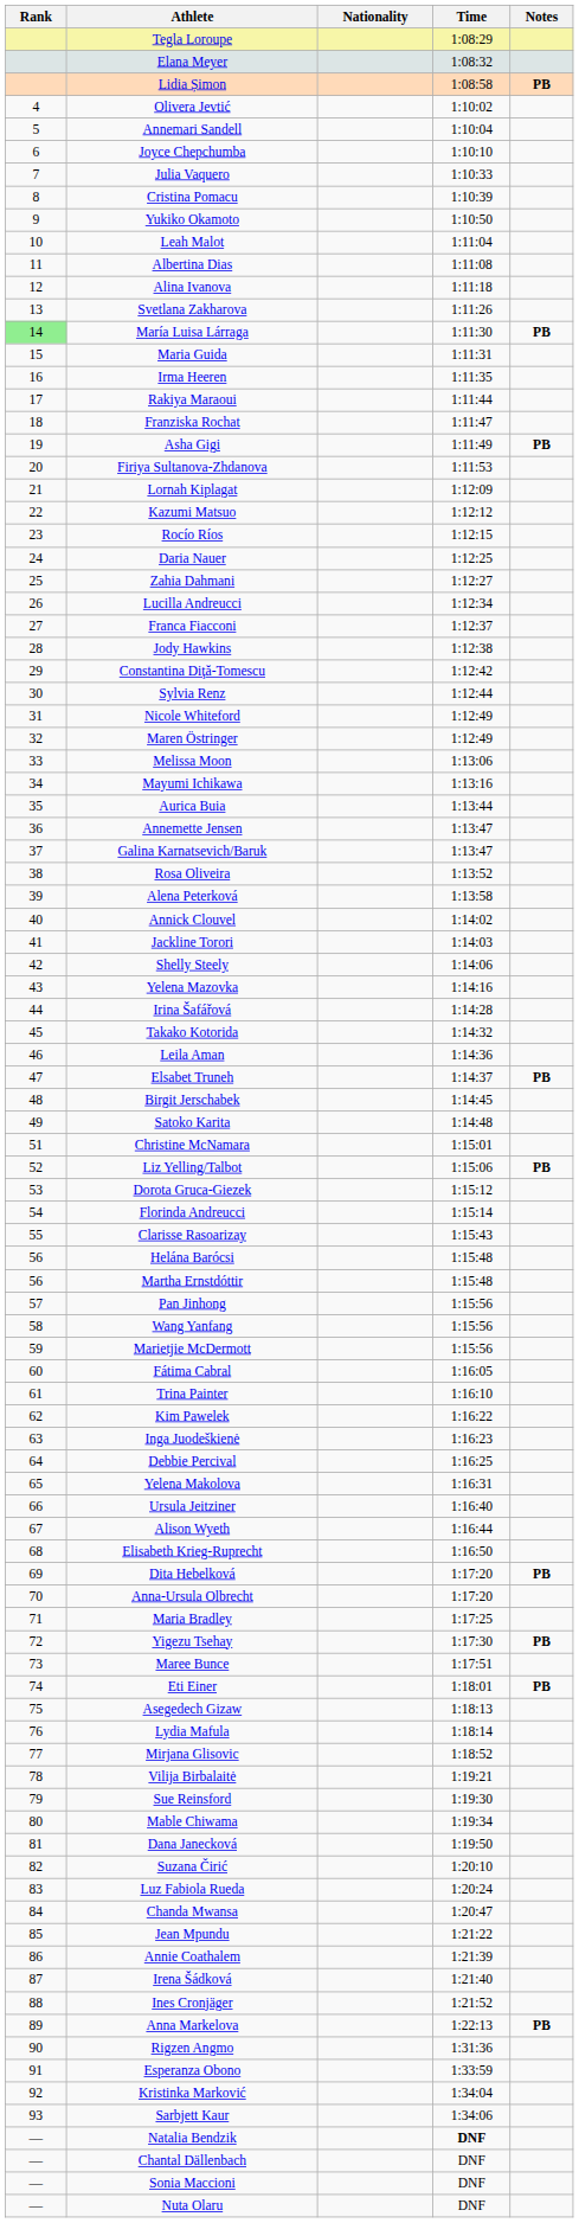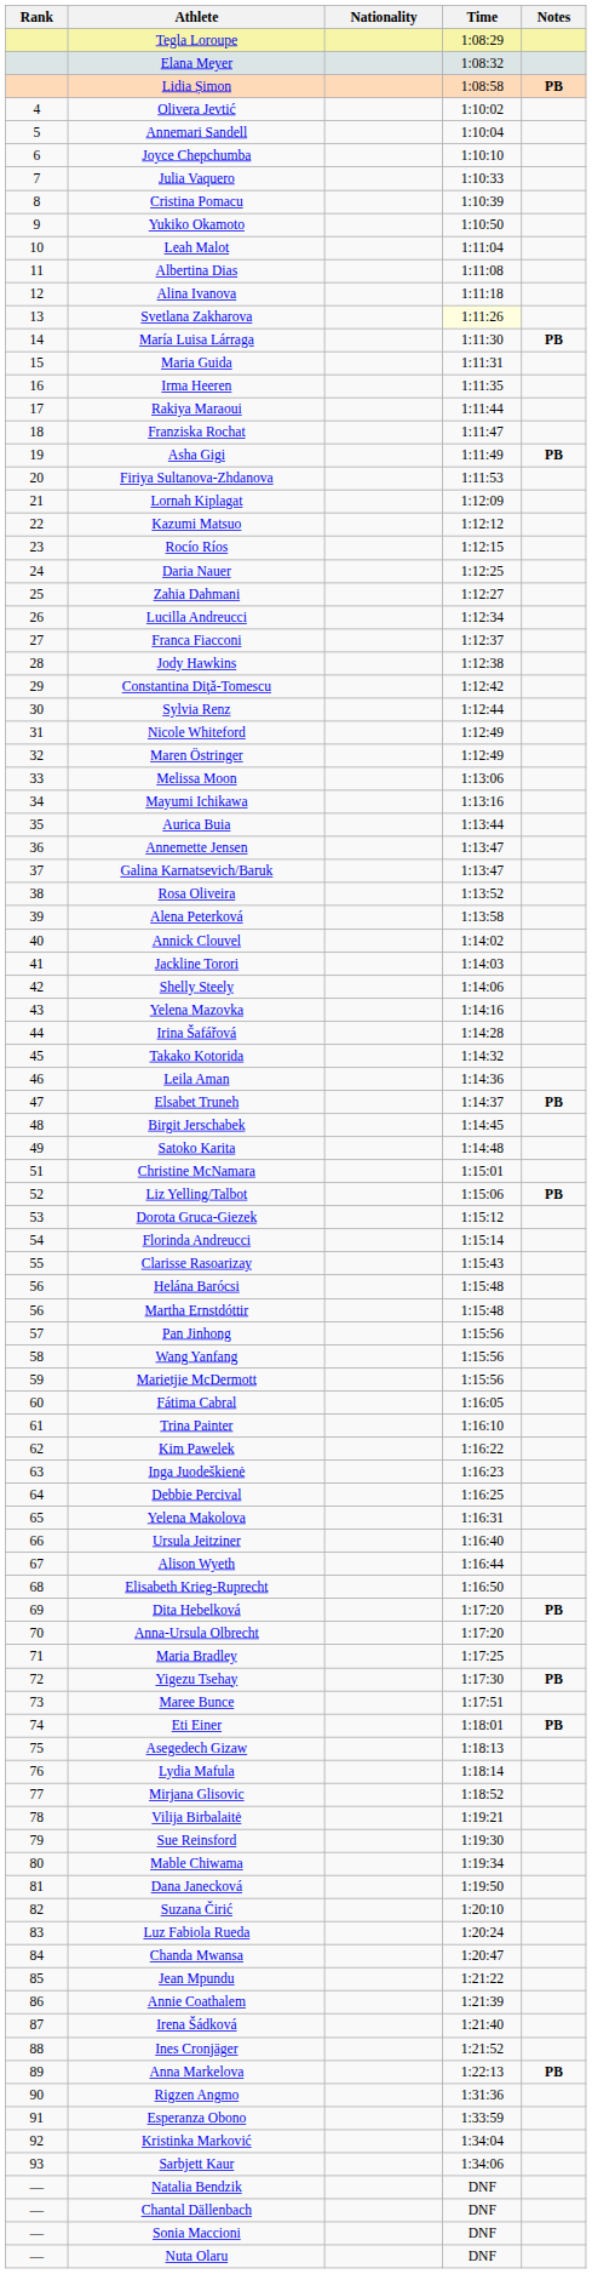Svetlana Zakharova | Time: no background -> lightyellow background
María Luisa Lárraga | Rank: lightgreen background -> no background
Natalia Bendzik | Time: bold -> normal
